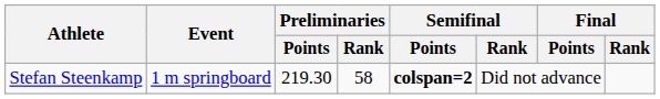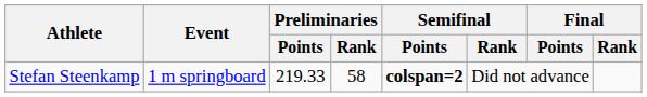Stefan Steenkamp | Preliminaries / Points: 219.30 -> 219.33
